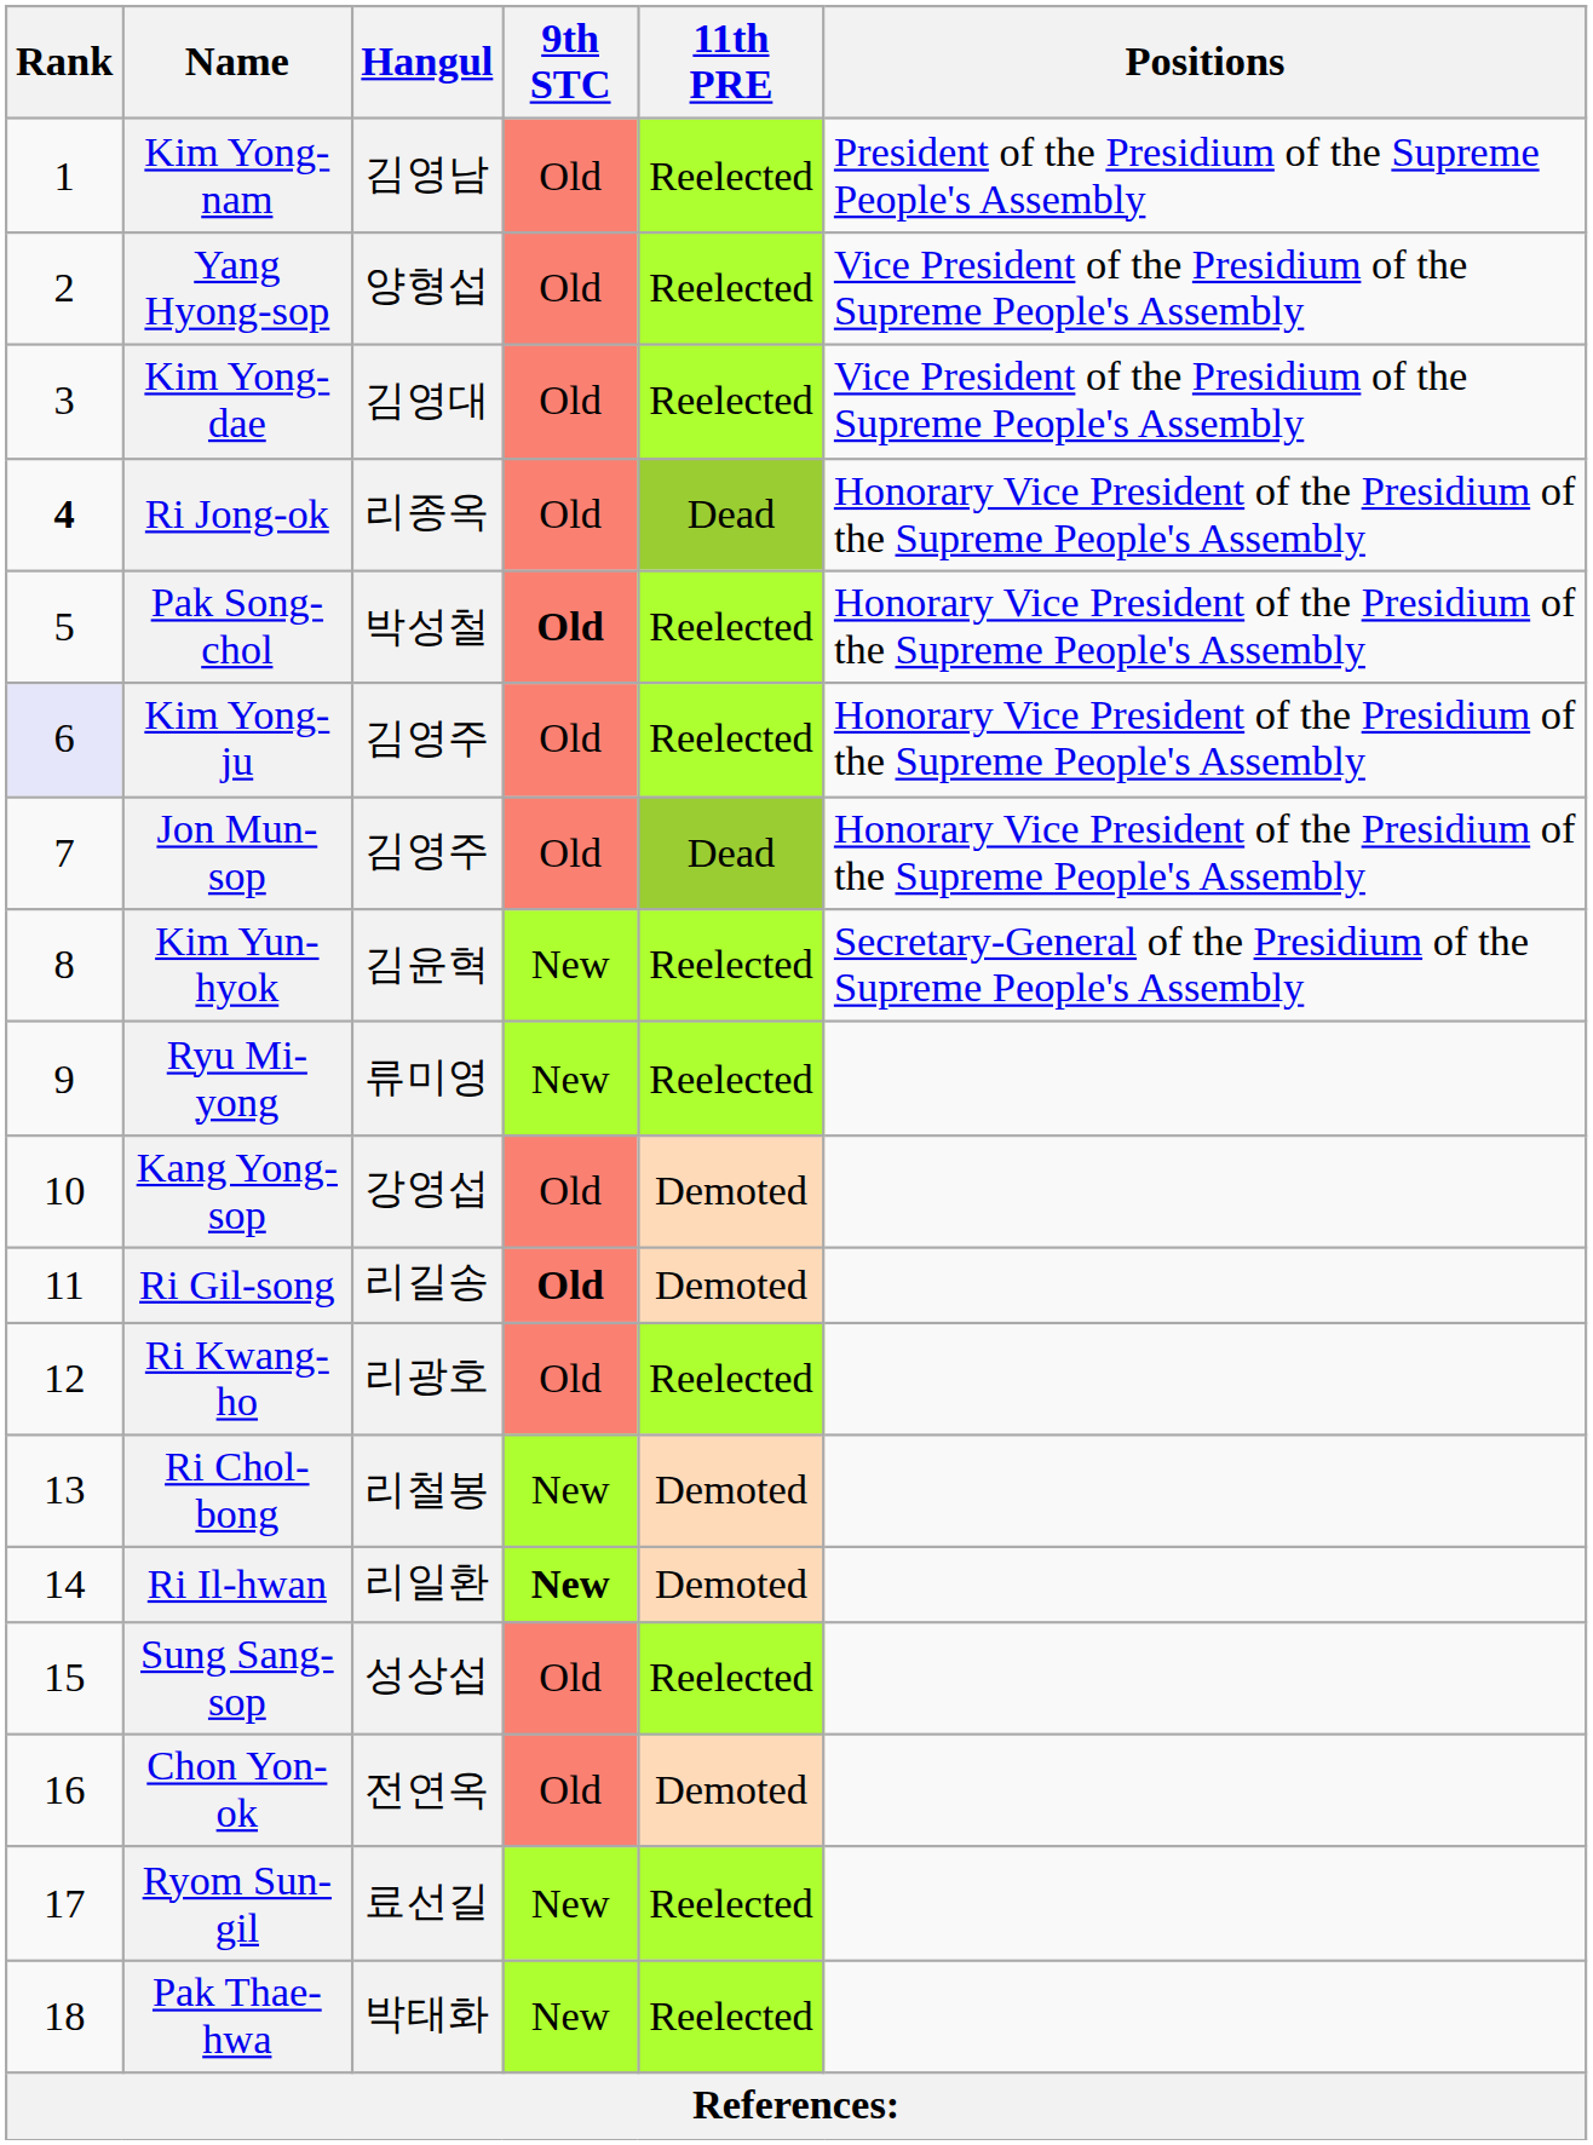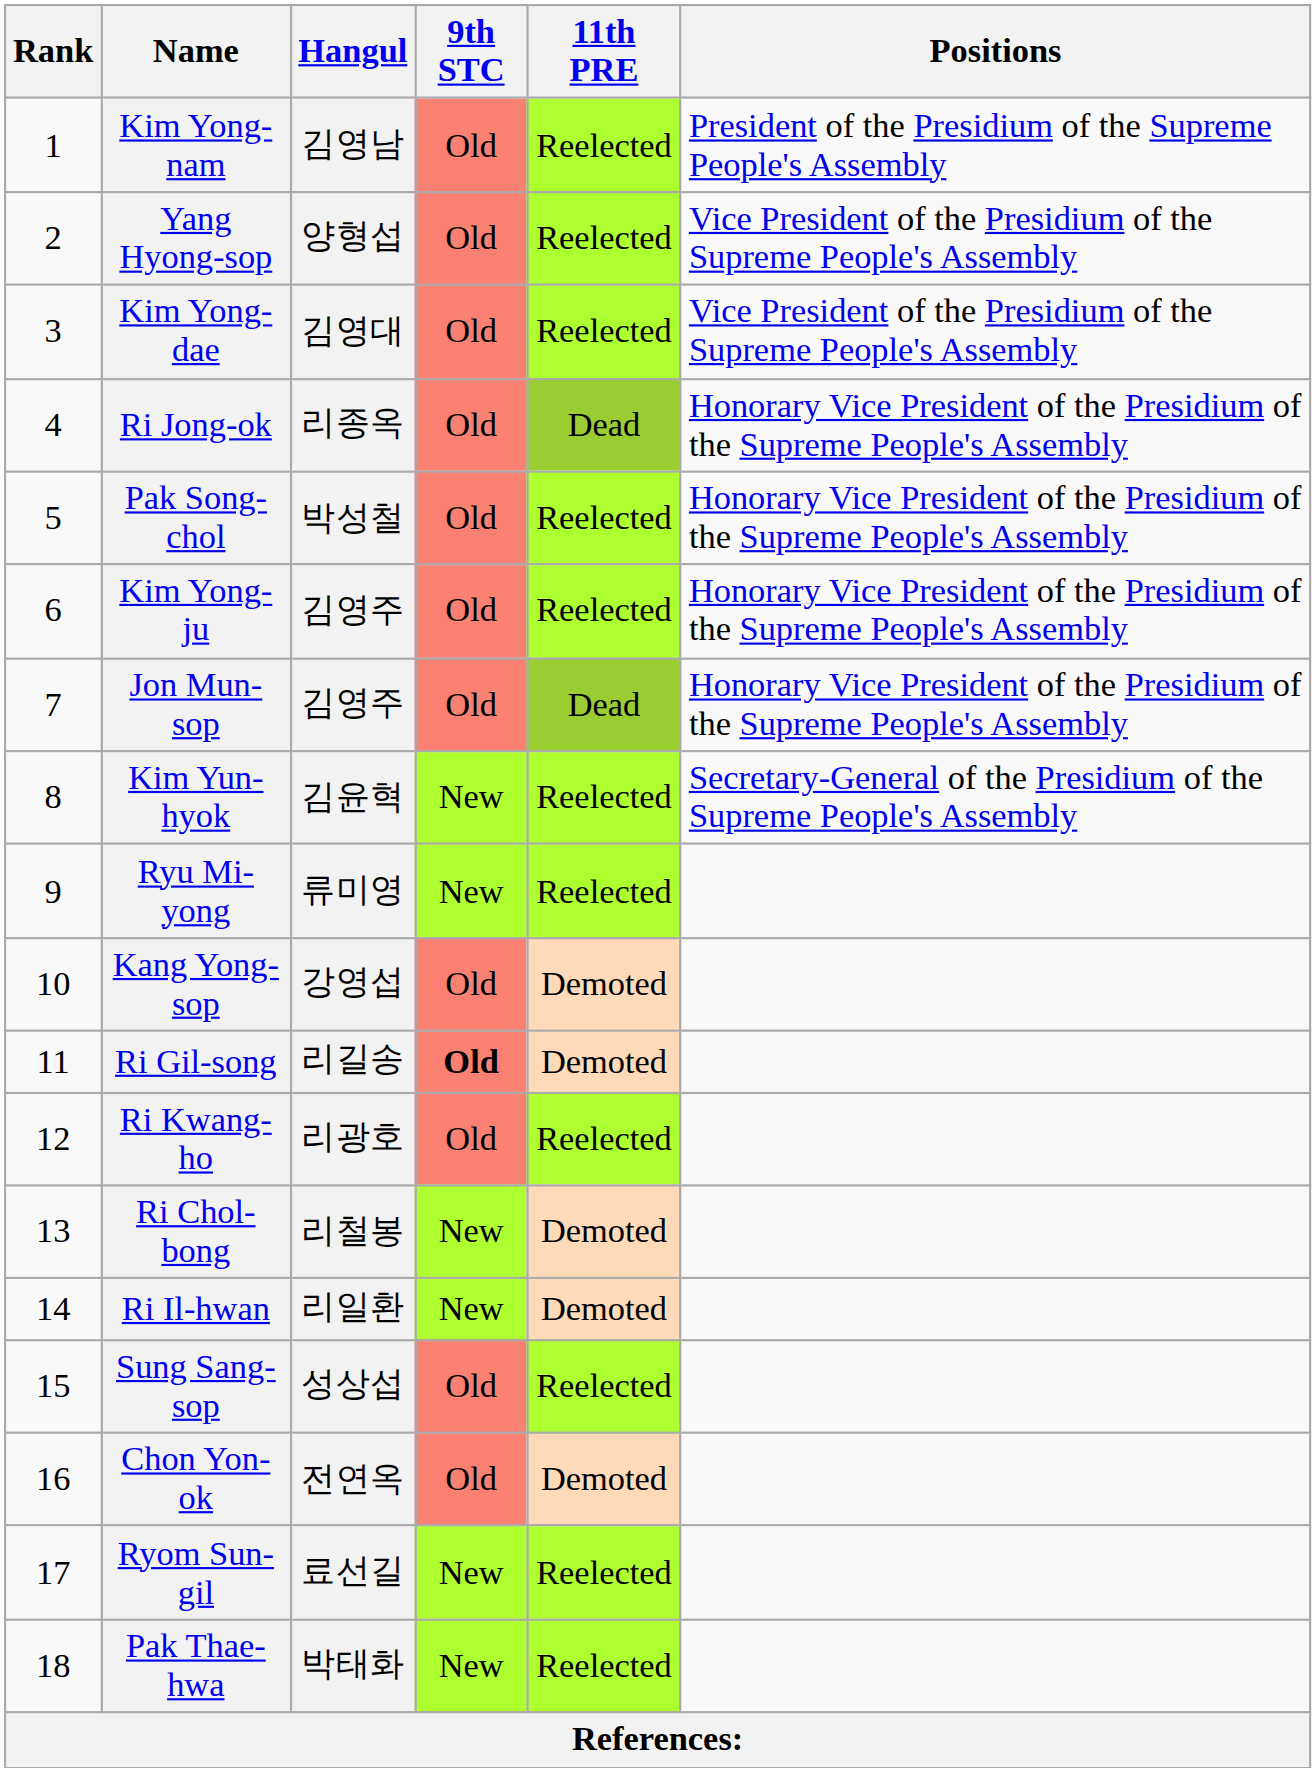Ri Jong-ok | Rank: bold -> normal
Pak Song-chol | 9th STC: bold -> normal
Kim Yong-ju | Rank: lavender background -> no background
Ri Il-hwan | 9th STC: bold -> normal
